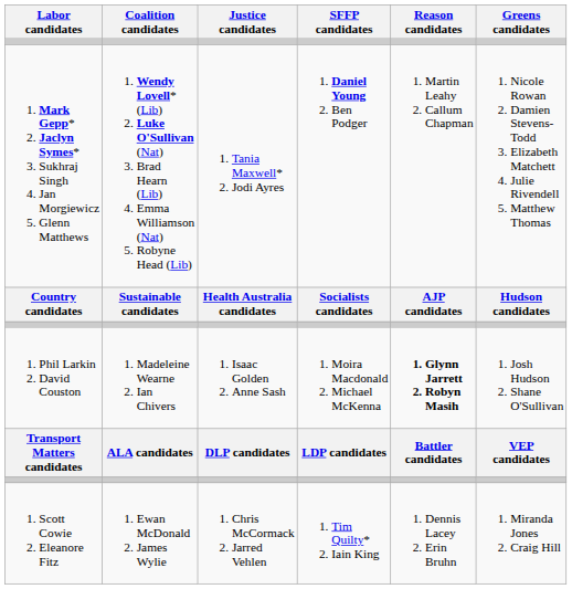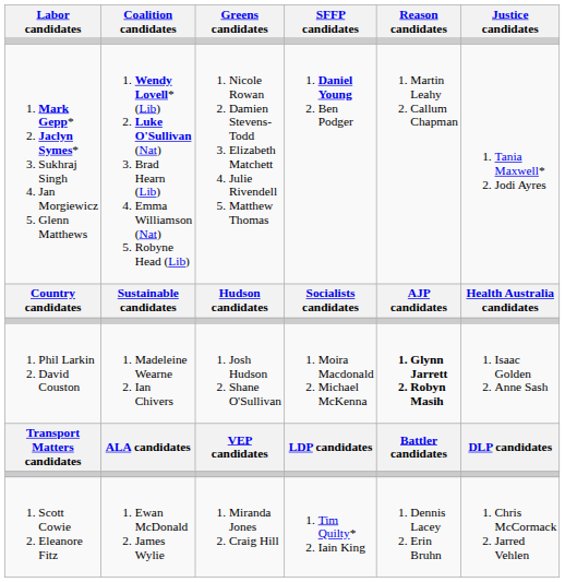columns swapped: Greens candidates <-> Justice candidates
